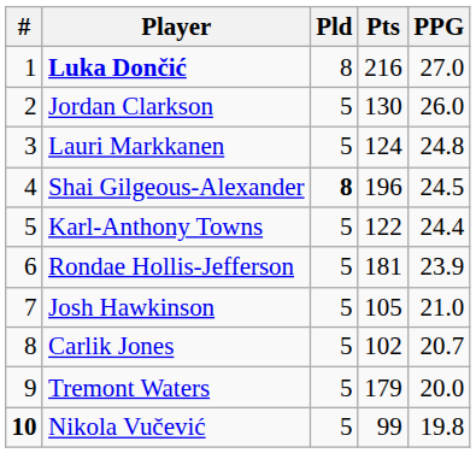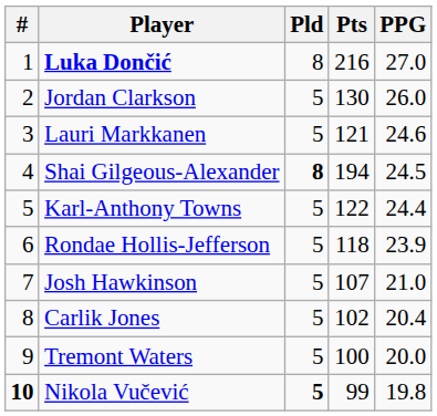Lauri Markkanen | Pts: 124 -> 121
Lauri Markkanen | PPG: 24.8 -> 24.6
Shai Gilgeous-Alexander | Pts: 196 -> 194
Rondae Hollis-Jefferson | Pts: 181 -> 118
Josh Hawkinson | Pts: 105 -> 107
Carlik Jones | PPG: 20.7 -> 20.4
Tremont Waters | Pts: 179 -> 100
Nikola Vučević | Pld: normal -> bold
